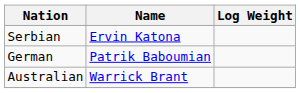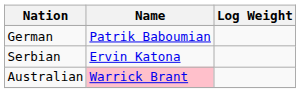rows swapped: German <-> Serbian
Australian | Name: no background -> pink background
